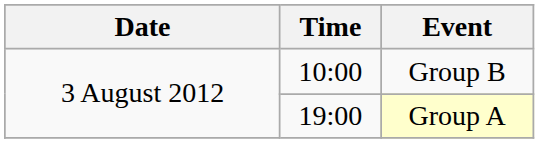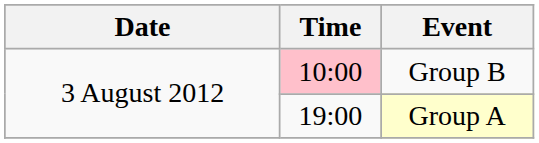Group B | Time: no background -> pink background
